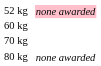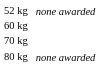52 kg / none awarded | column 2: pink background -> no background
